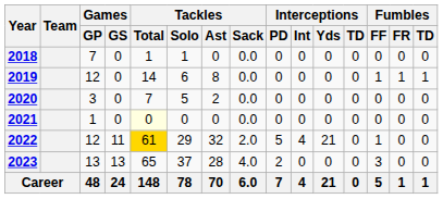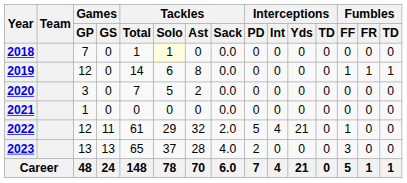2018 | Tackles / Solo: no background -> lightyellow background
2021 | Tackles / Total: lightyellow background -> no background
2022 | Tackles / Total: gold background -> no background
